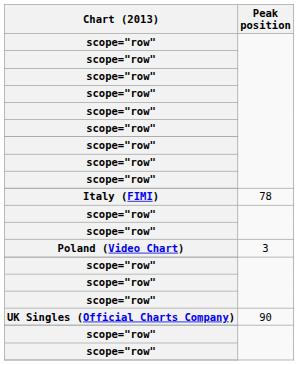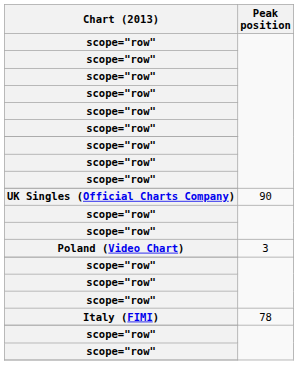rows swapped: Italy (FIMI) <-> UK Singles (Official Charts Company)
